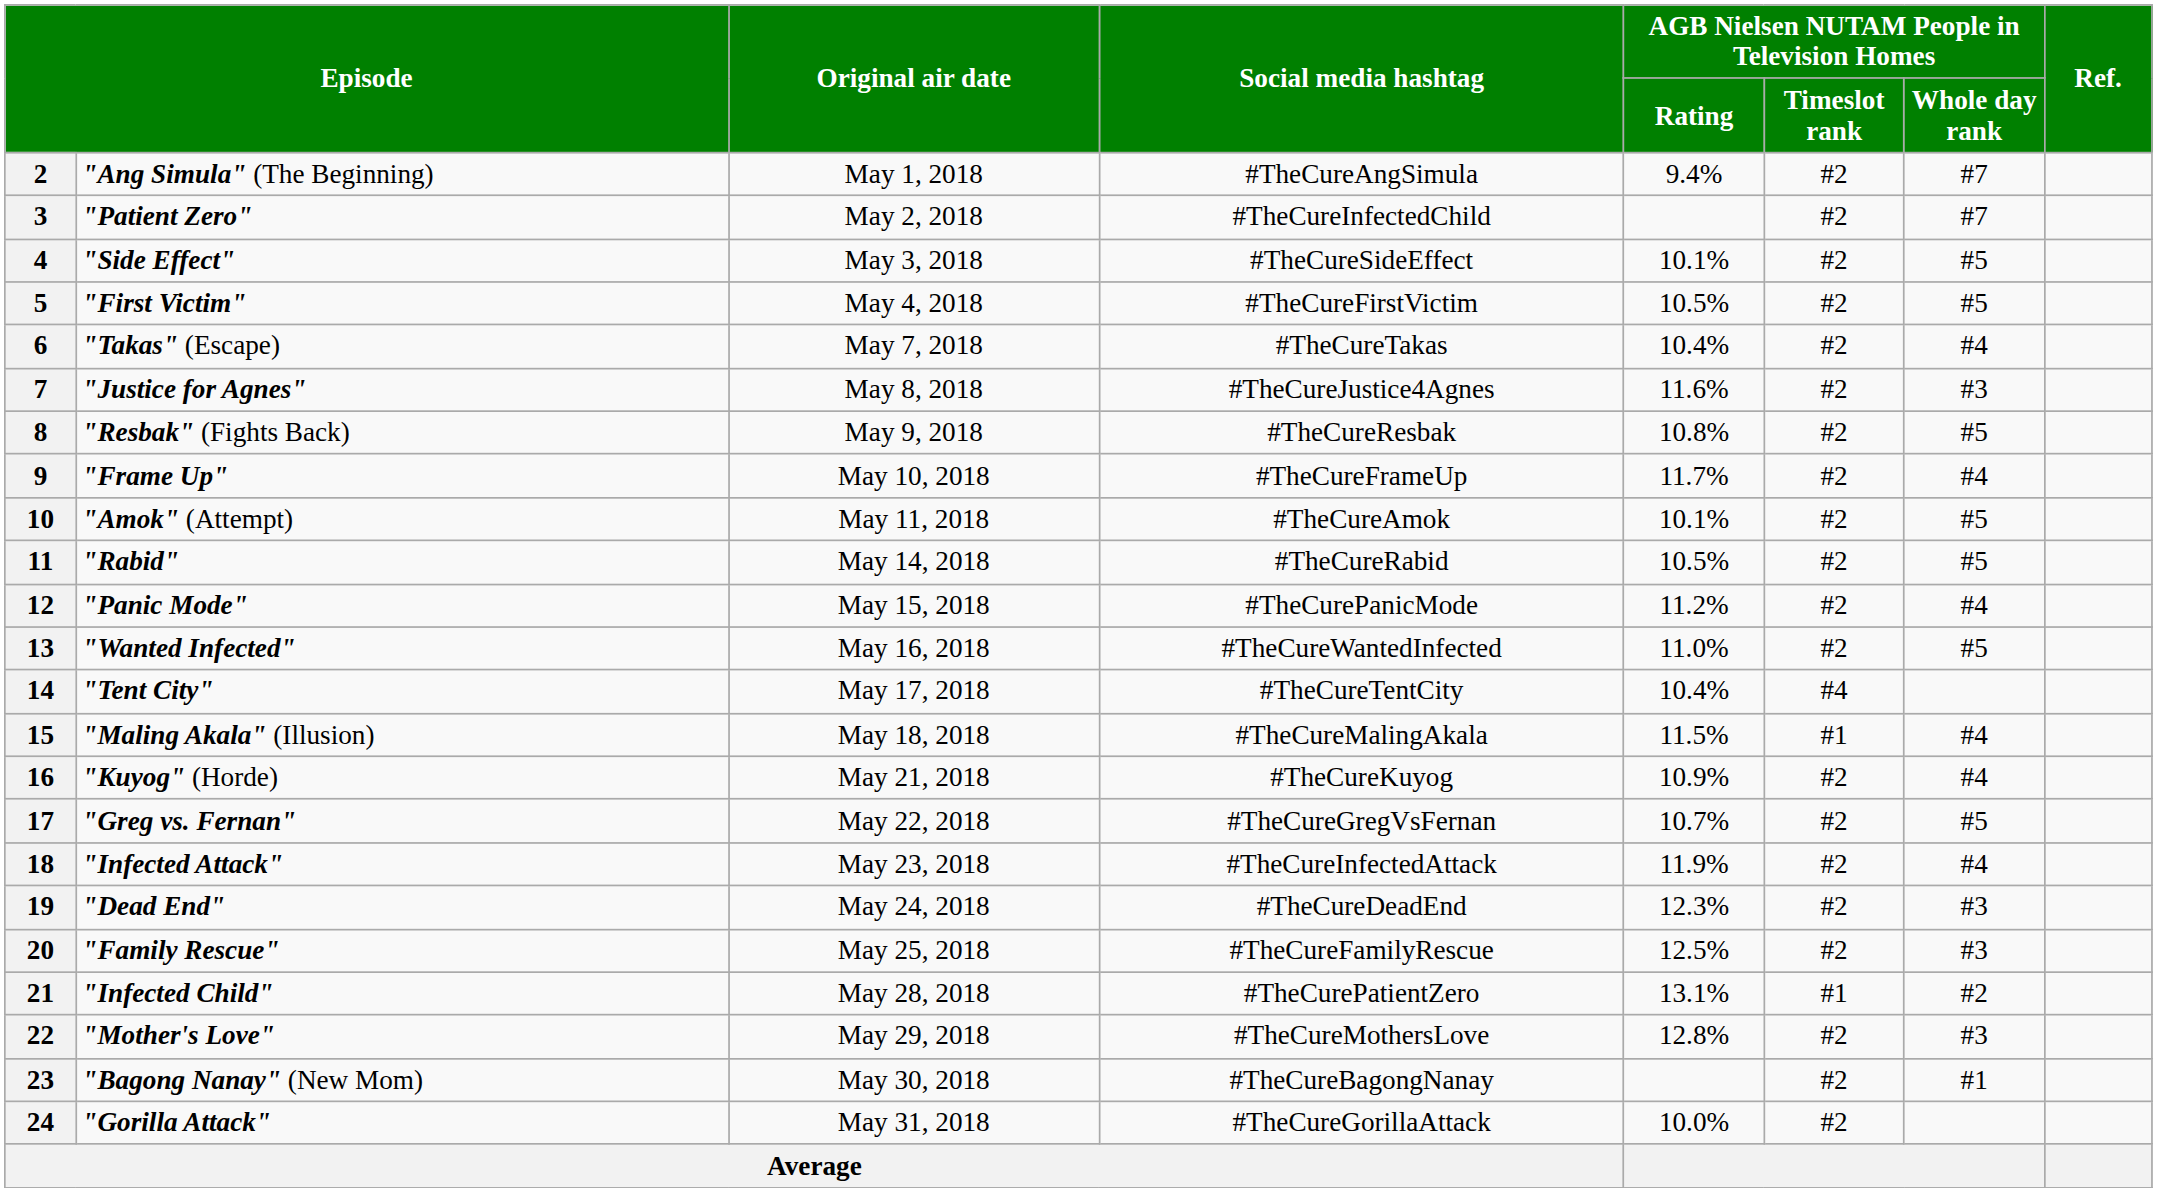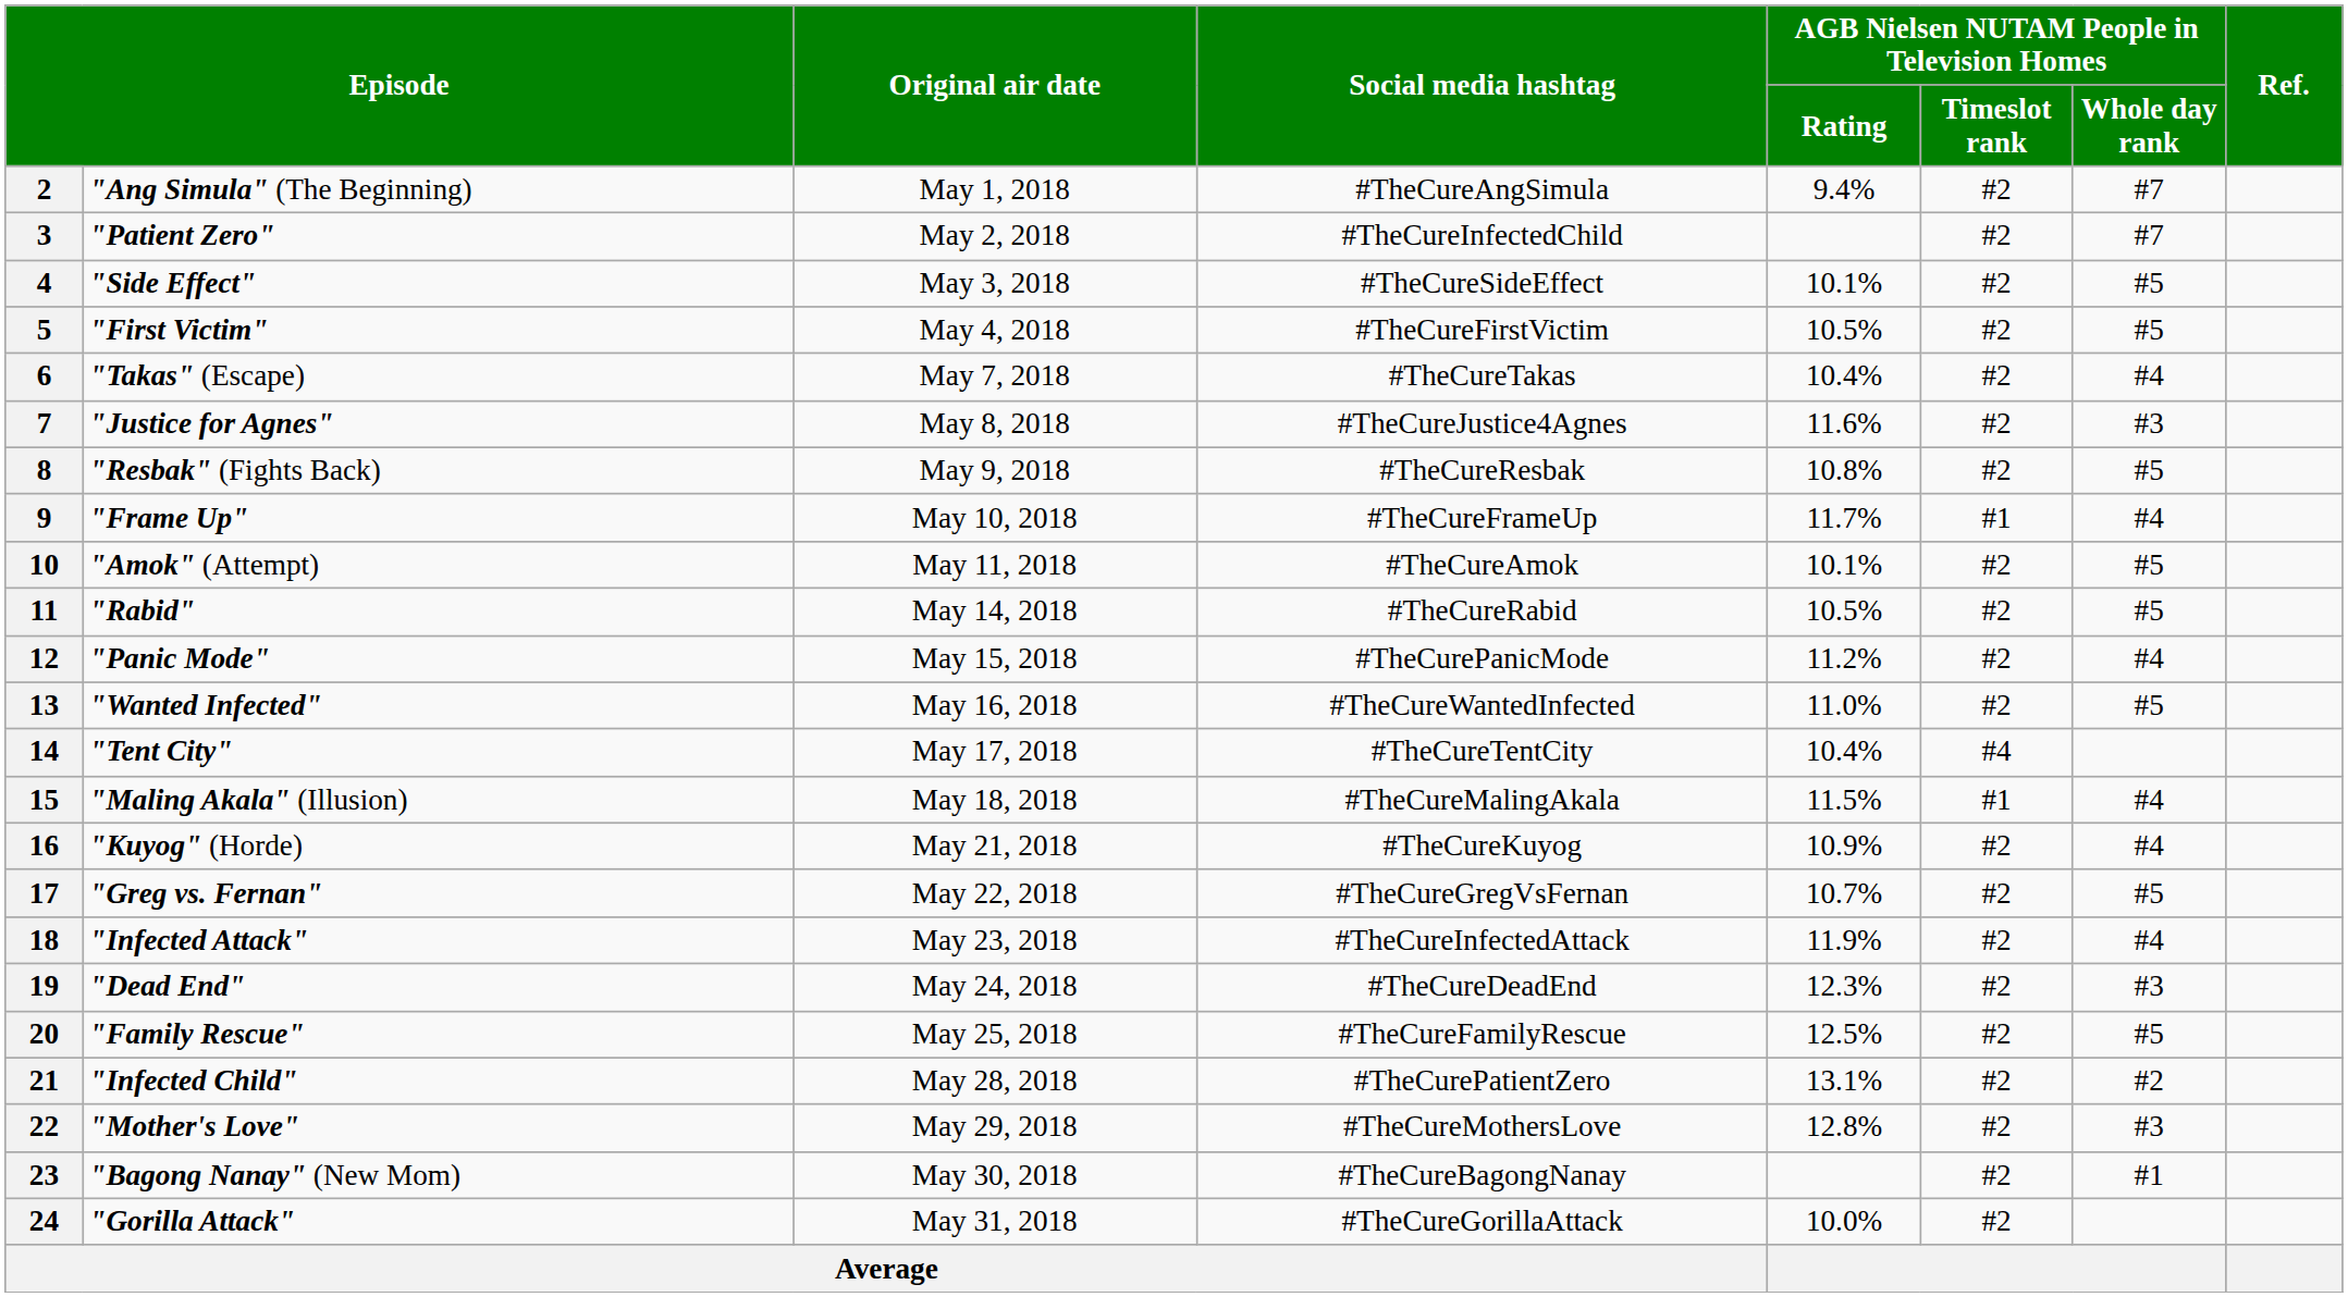9 | AGB Nielsen NUTAM People in Television Homes / Timeslot rank: #2 -> #1
20 | column 7: #3 -> #5
21 | AGB Nielsen NUTAM People in Television Homes / Timeslot rank: #1 -> #2
